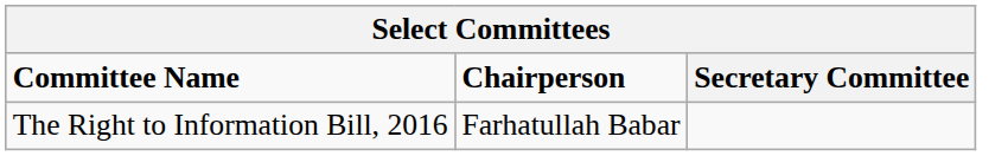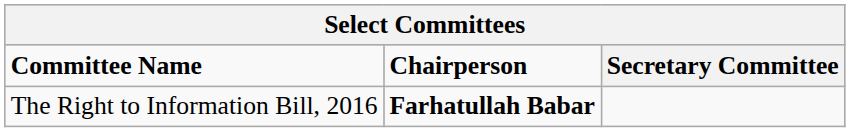The Right to Information Bill, 2016 | Chairperson: normal -> bold
